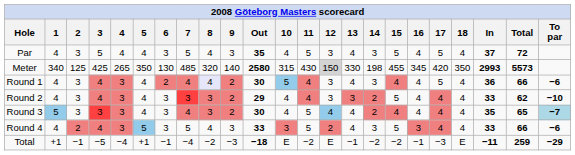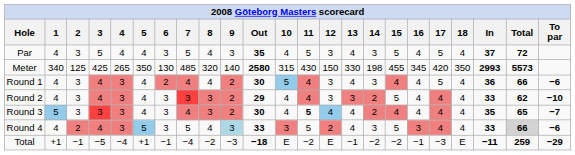Meter | 12: lightgrey background -> no background
Round 1 | 8: lavender background -> no background
Round 3 | 11: normal -> bold
Round 3 | To par: lightblue background -> no background
Round 4 | 9: no background -> lightblue background
Round 4 | Total: no background -> lightgrey background
